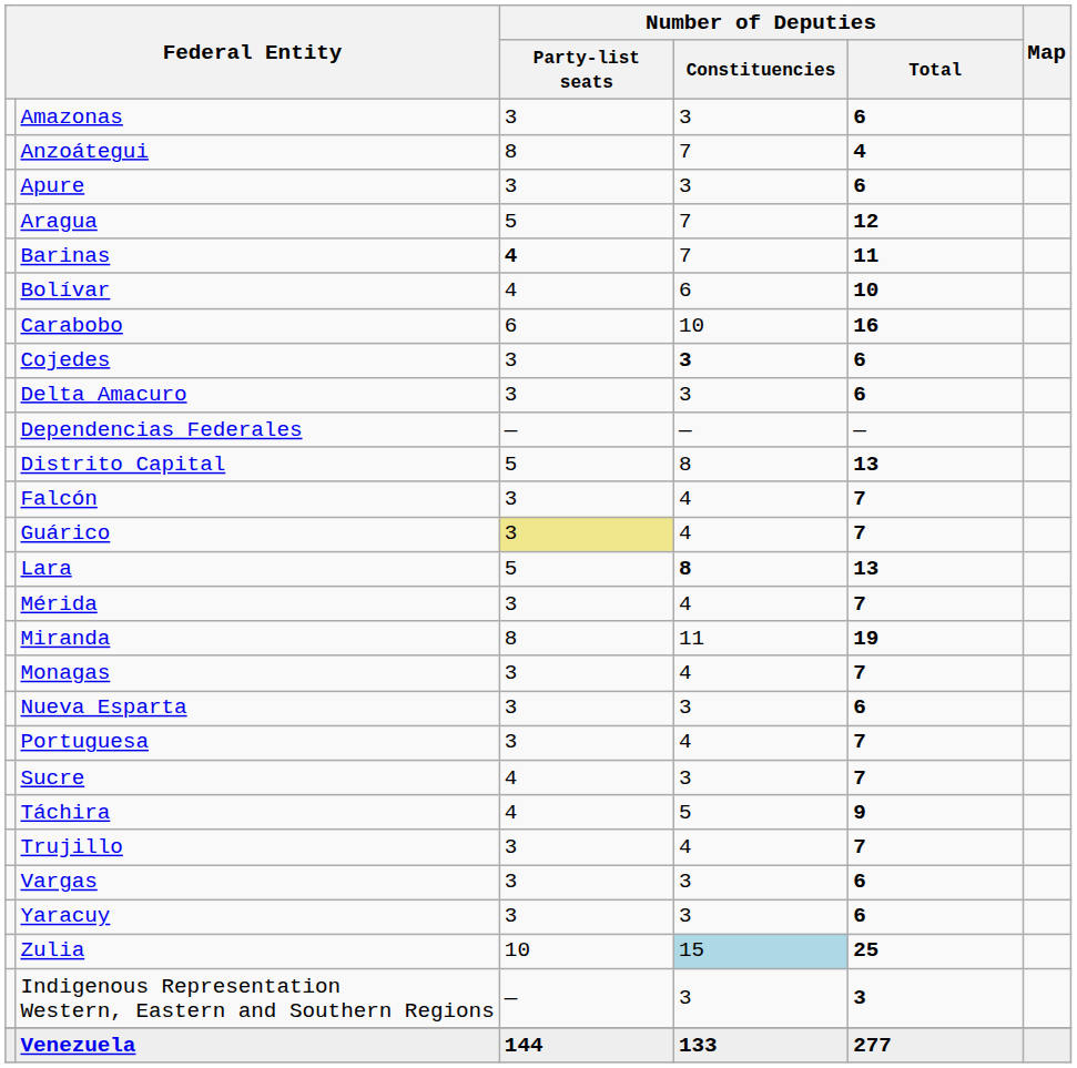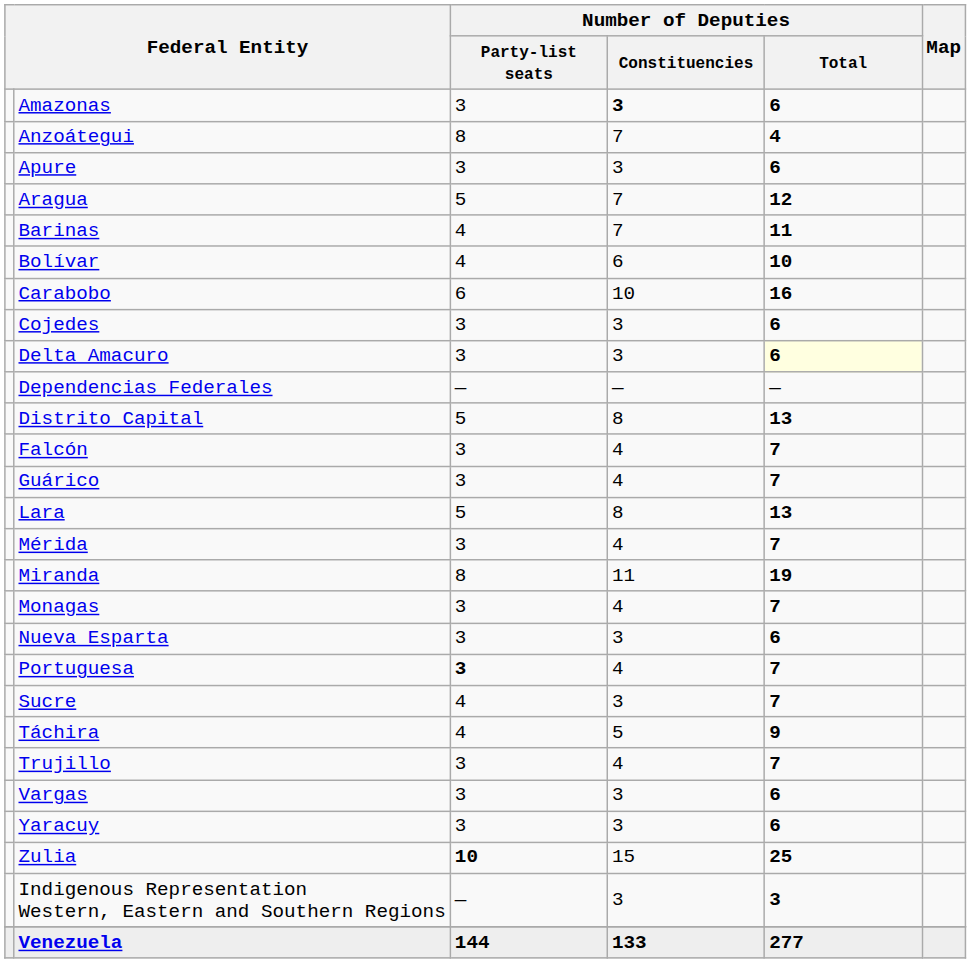Amazonas | Number of Deputies / Constituencies: normal -> bold
Barinas | Number of Deputies / Party-list seats: bold -> normal
Cojedes | Number of Deputies / Constituencies: bold -> normal
Delta Amacuro | Number of Deputies / Total: no background -> lightyellow background
Guárico | Number of Deputies / Party-list seats: khaki background -> no background
Lara | Number of Deputies / Constituencies: bold -> normal
Portuguesa | Number of Deputies / Party-list seats: normal -> bold
Zulia | Number of Deputies / Party-list seats: normal -> bold
Zulia | Number of Deputies / Constituencies: lightblue background -> no background
